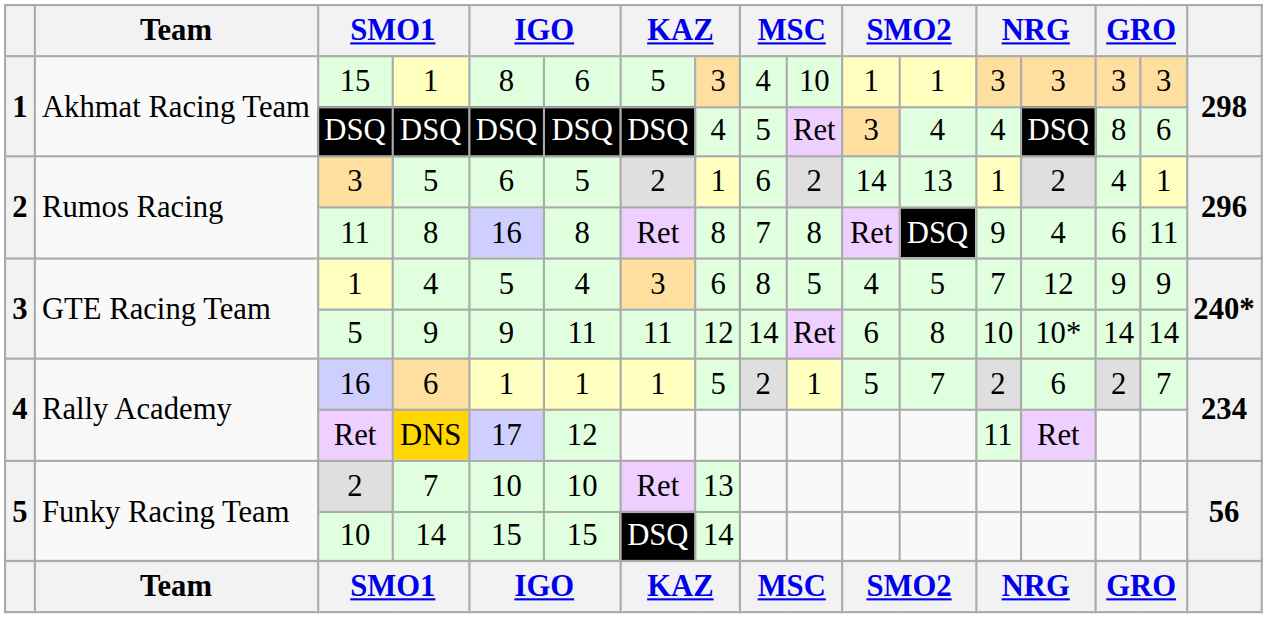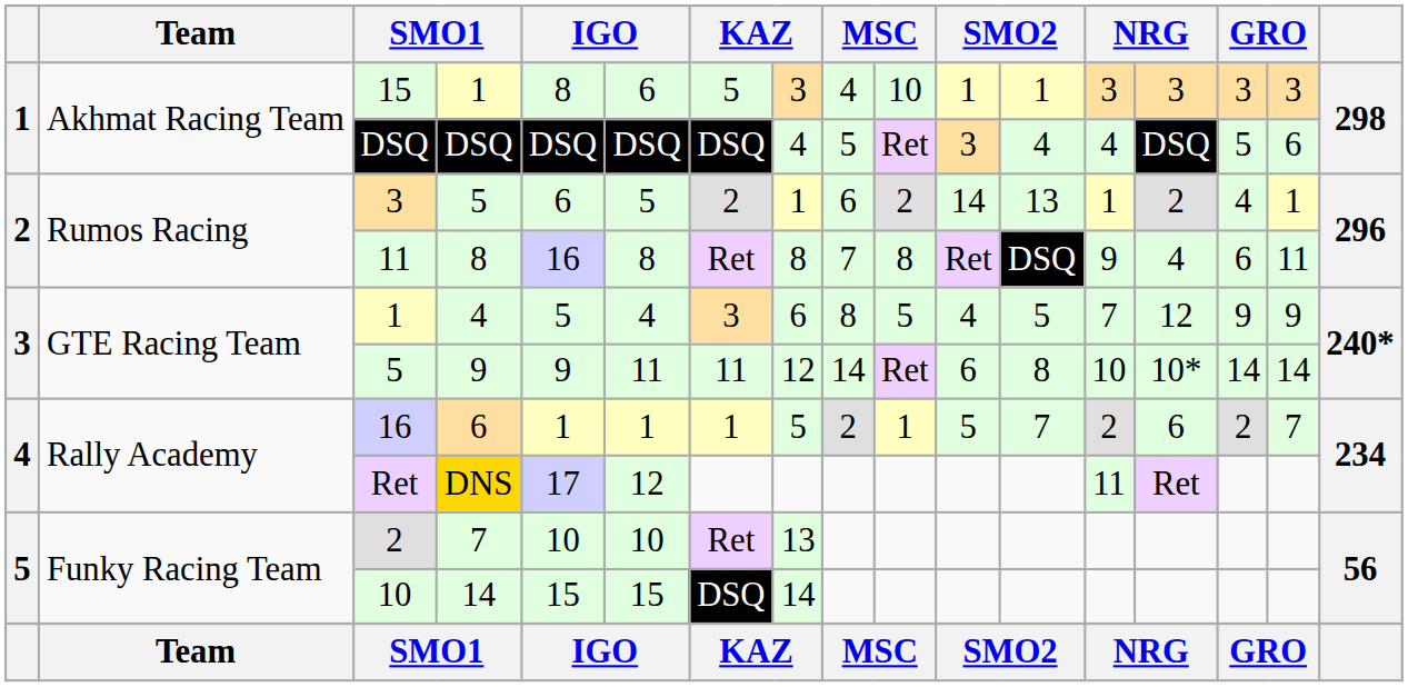row 3 | column 15: 8 -> 5
